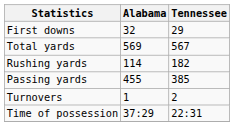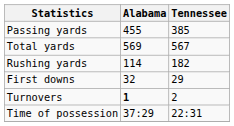rows swapped: First downs <-> Passing yards
Turnovers | Alabama: normal -> bold
